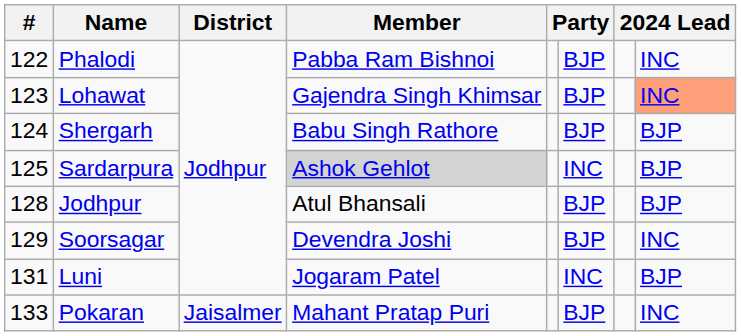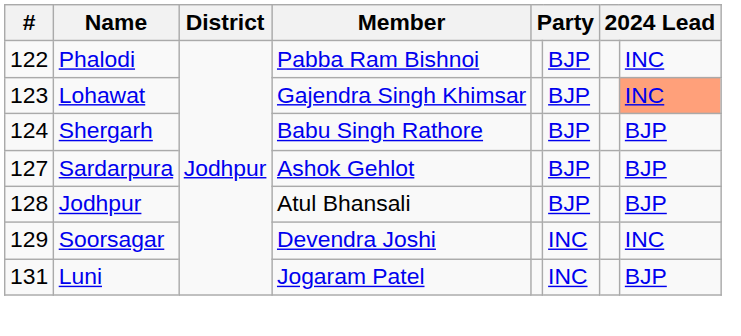Sardarpura | #: 125 -> 127
Sardarpura | Member: lightgrey background -> no background
Sardarpura | column 6: INC -> BJP
Soorsagar | column 6: BJP -> INC
- row: 133 | Pokaran | Jaisalmer | Mahant Pratap Puri | BJP | INC
